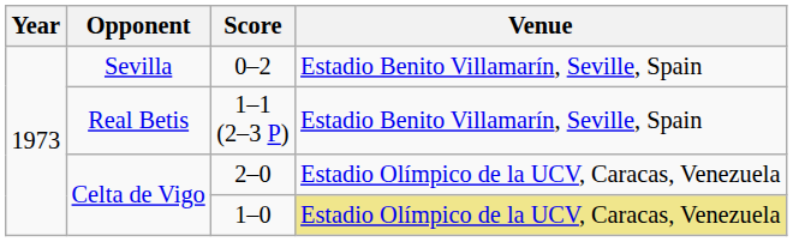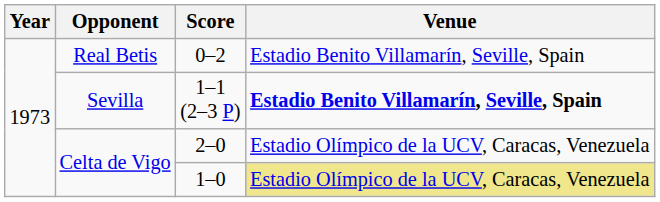0–2 | Opponent: Sevilla -> Real Betis
1–1 (2–3 P) | Opponent: Real Betis -> Sevilla
1–1 (2–3 P) | Venue: normal -> bold
